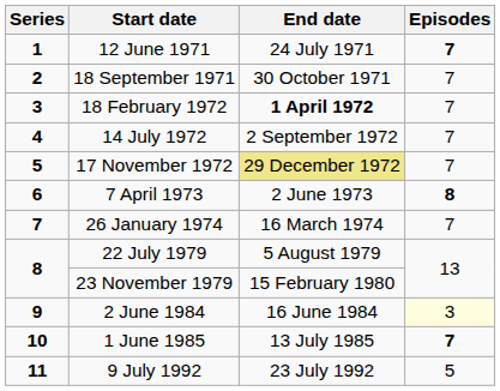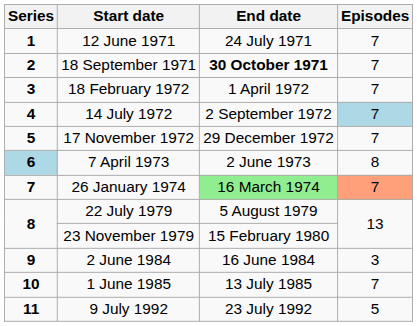12 June 1971 | Episodes: bold -> normal
18 September 1971 | End date: normal -> bold
18 February 1972 | End date: bold -> normal
14 July 1972 | Episodes: no background -> lightblue background
17 November 1972 | End date: khaki background -> no background
7 April 1973 | Series: no background -> lightblue background
7 April 1973 | Episodes: bold -> normal
26 January 1974 | End date: no background -> lightgreen background
26 January 1974 | Episodes: no background -> lightsalmon background
2 June 1984 | Episodes: lightyellow background -> no background
1 June 1985 | Episodes: bold -> normal
